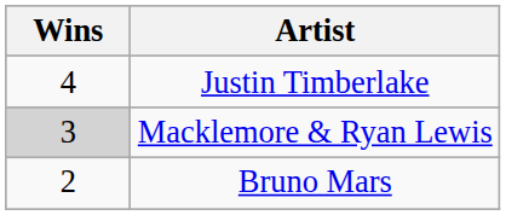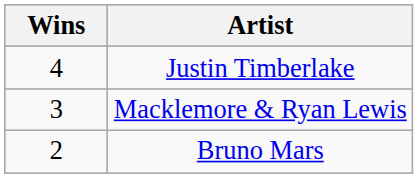Macklemore & Ryan Lewis | Wins: lightgrey background -> no background
